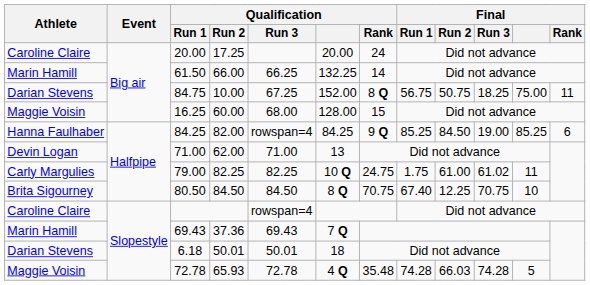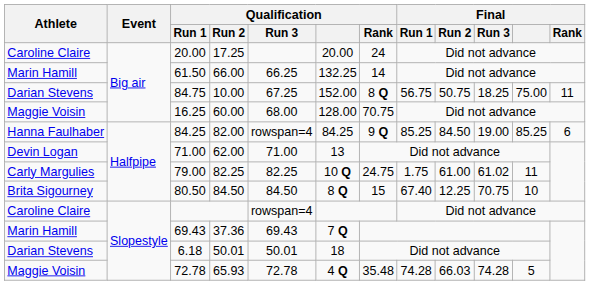16.25 | Qualification / Rank: 15 -> 70.75
80.50 | Qualification / Rank: 70.75 -> 15
